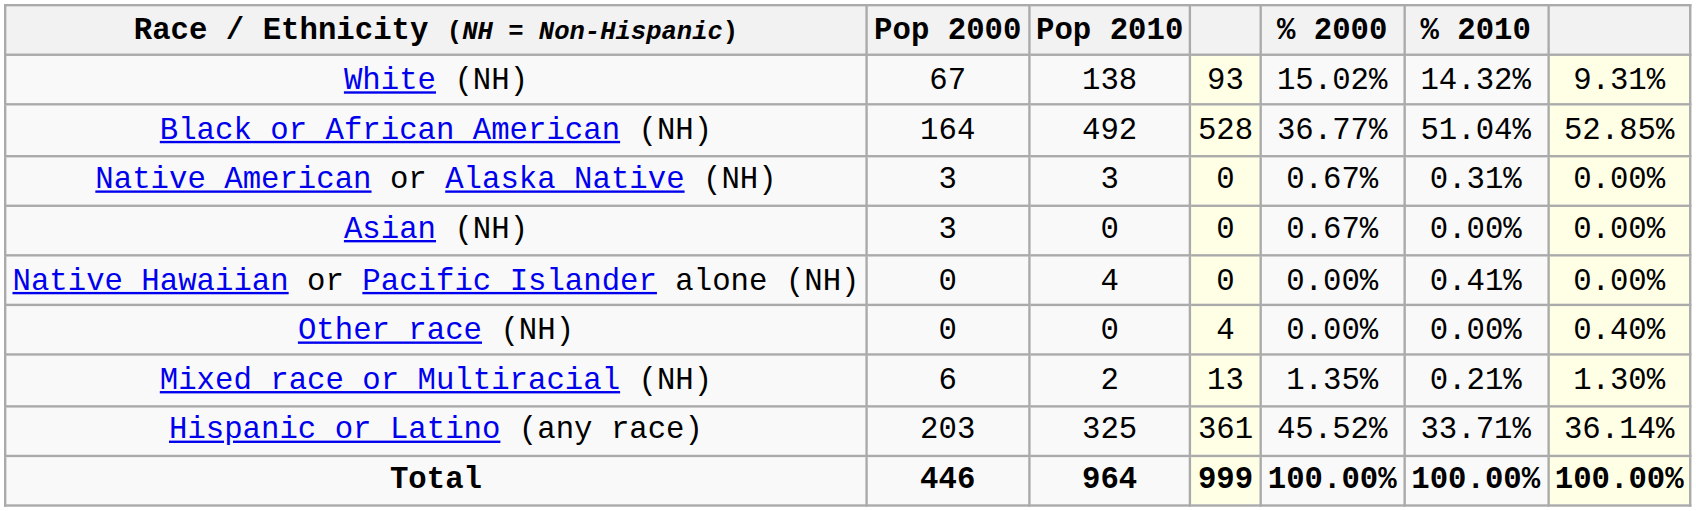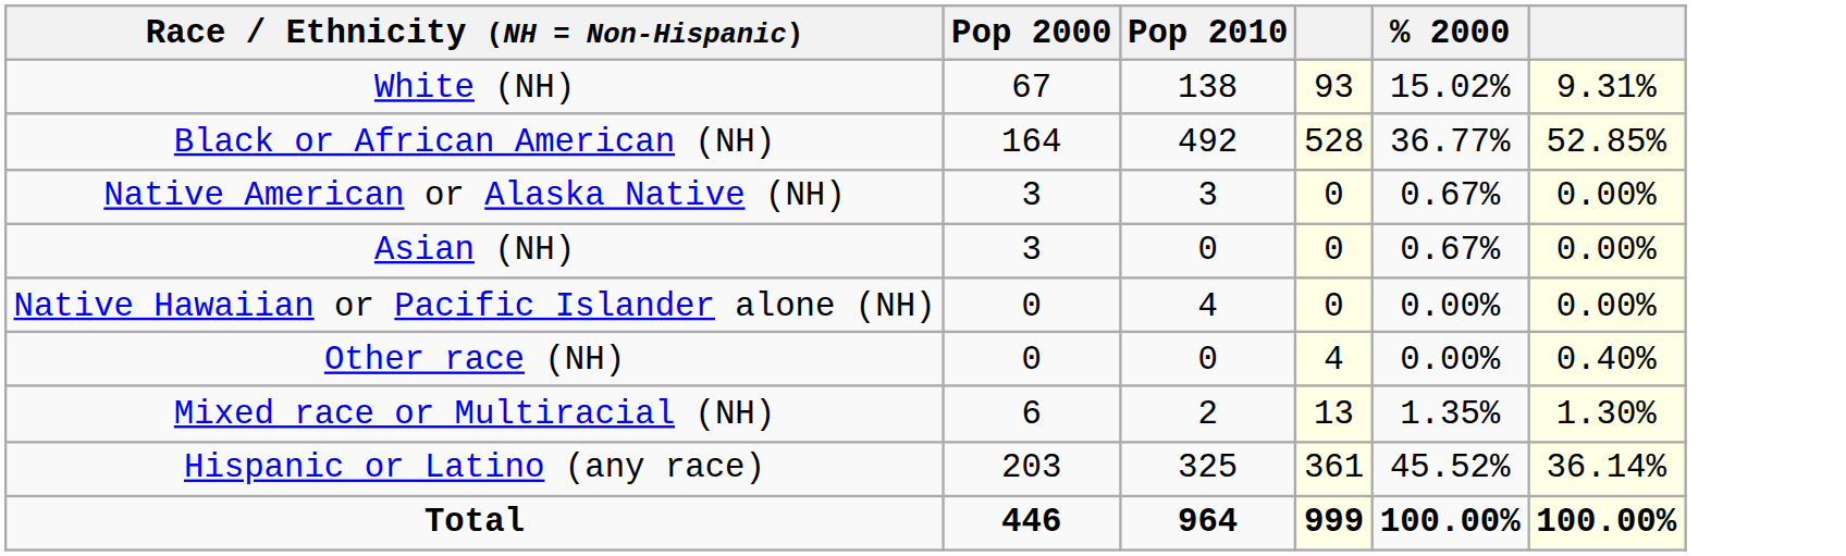- column: % 2010 | 14.32% | 51.04% | 0.31% | 0.00% | 0.41% | 0.00% | 0.21% | 33.71% | 100.00%
